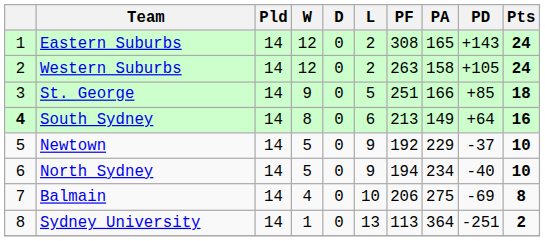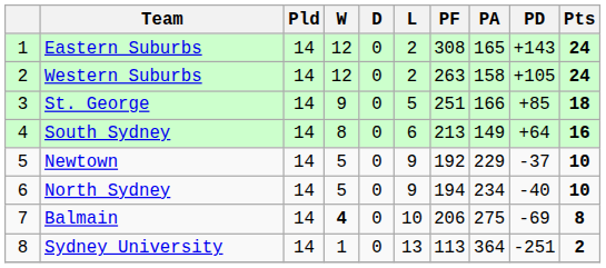South Sydney | column 1: bold -> normal
Balmain | W: normal -> bold
